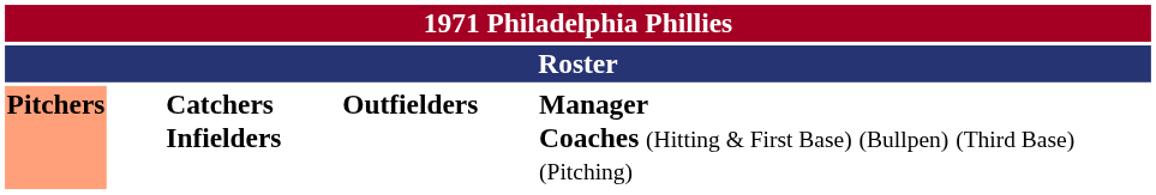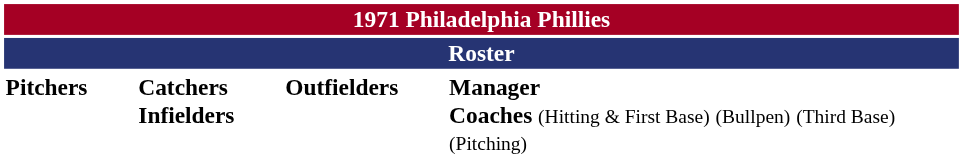Pitchers | column 1: lightsalmon background -> no background
